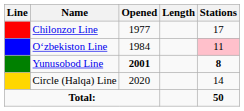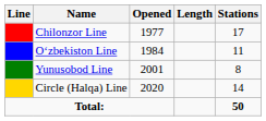Oʻzbekiston Line | Stations: pink background -> no background
Yunusobod Line | Opened: bold -> normal
Yunusobod Line | Stations: bold -> normal
